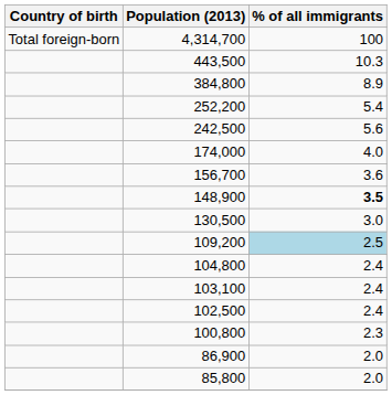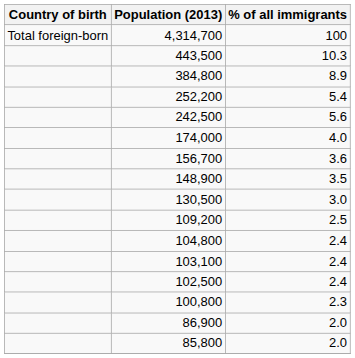148,900 | % of all immigrants: bold -> normal
109,200 | % of all immigrants: lightblue background -> no background
